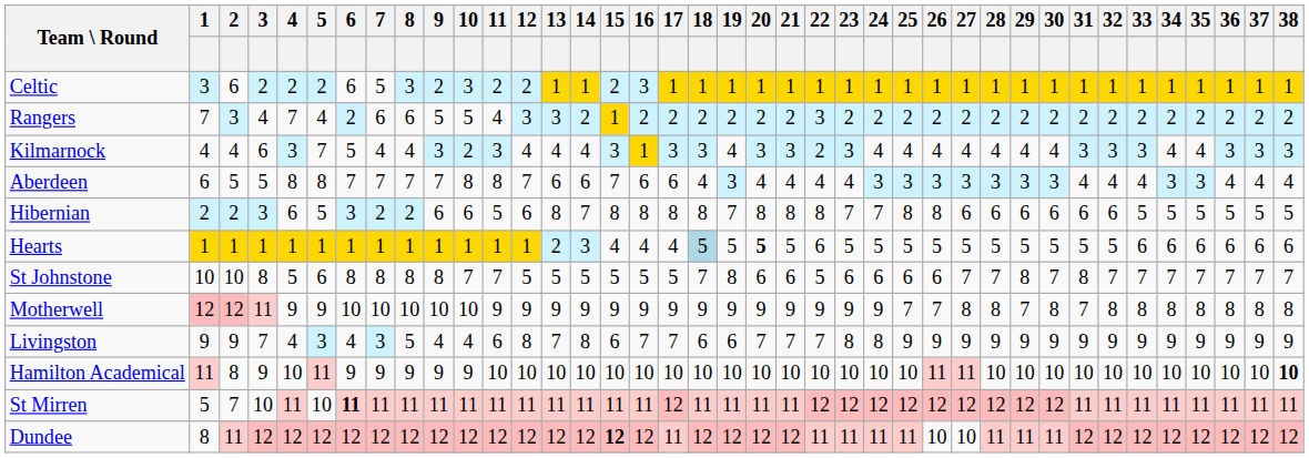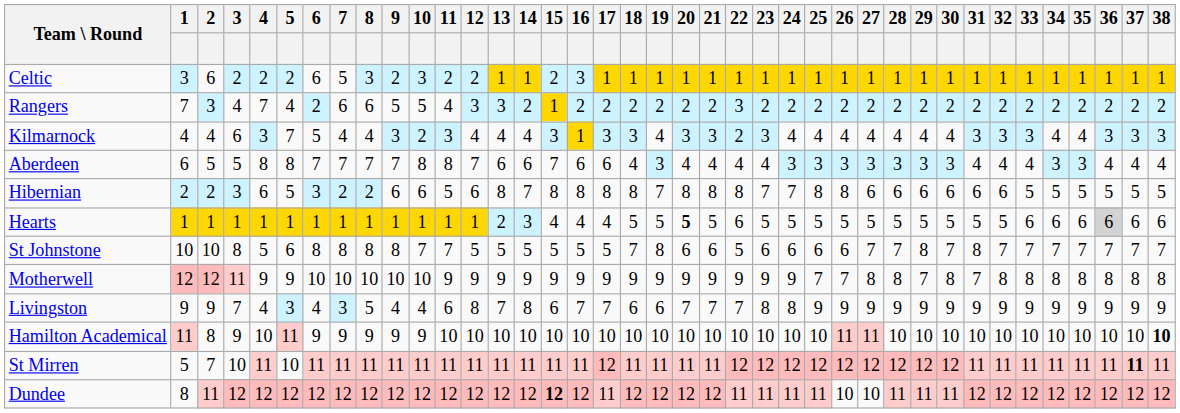Hearts | 18: lightblue background -> no background
Hearts | 36: no background -> lightgrey background
St Mirren | 6: bold -> normal
St Mirren | 37: normal -> bold
